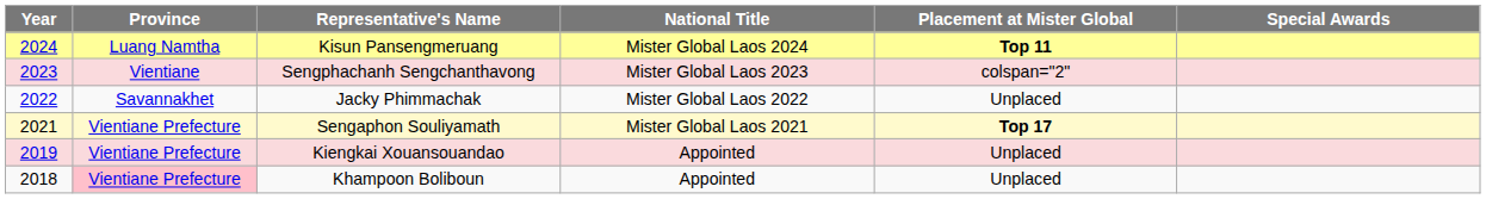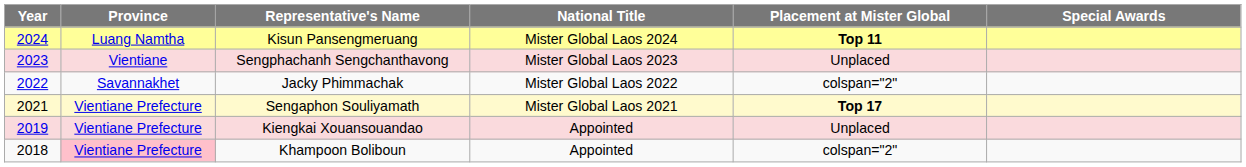Sengphachanh Sengchanthavong | Placement at Mister Global: colspan="2" -> Unplaced
Jacky Phimmachak | Placement at Mister Global: Unplaced -> colspan="2"
Khampoon Boliboun | Placement at Mister Global: Unplaced -> colspan="2"
